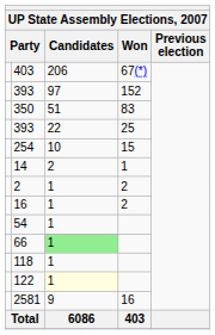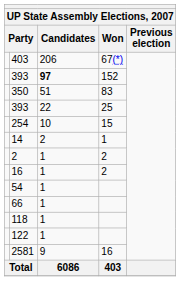393 / 152 | Candidates: normal -> bold
66 | Candidates: lightgreen background -> no background
122 | Candidates: lightyellow background -> no background
